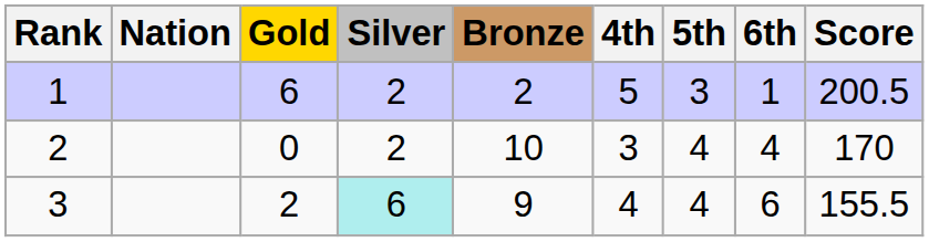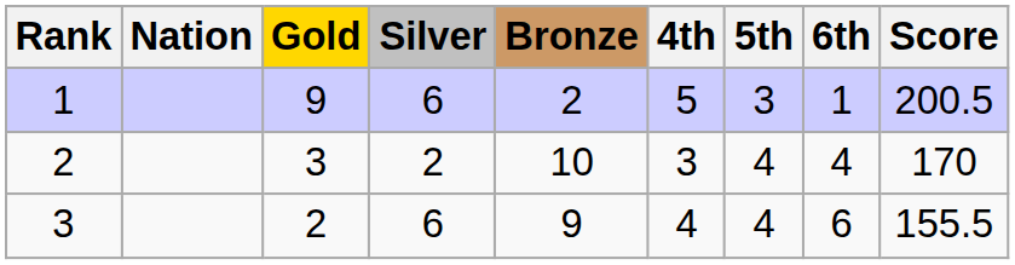row 2 | Gold: 6 -> 9
row 2 | Silver: 2 -> 6
row 3 | Gold: 0 -> 3
row 4 | Silver: paleturquoise background -> no background
